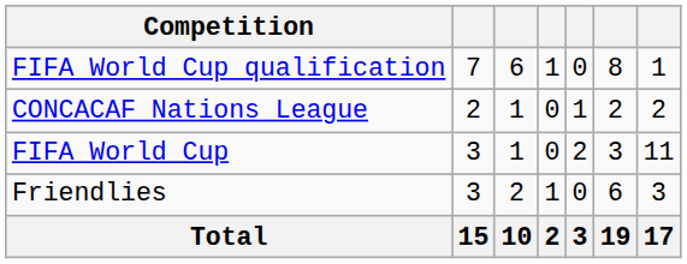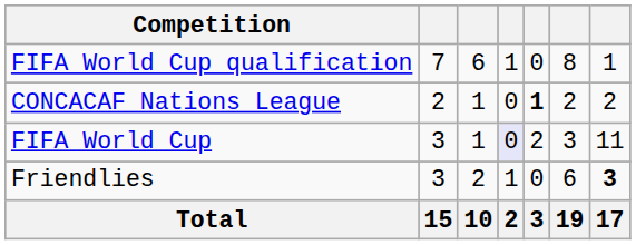CONCACAF Nations League | column 5: normal -> bold
FIFA World Cup | column 4: no background -> lavender background
Friendlies | column 7: normal -> bold
